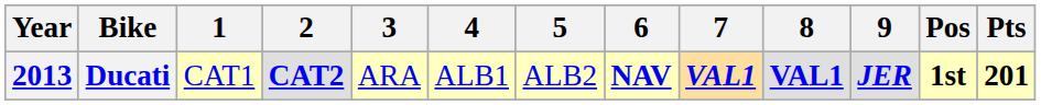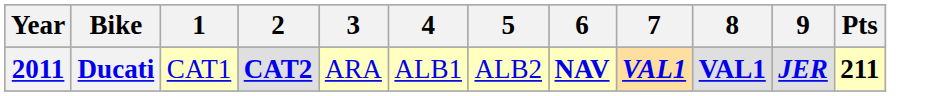- column: Pos | 1st
Ducati | Year: 2013 -> 2011
Ducati | Pts: 201 -> 211
